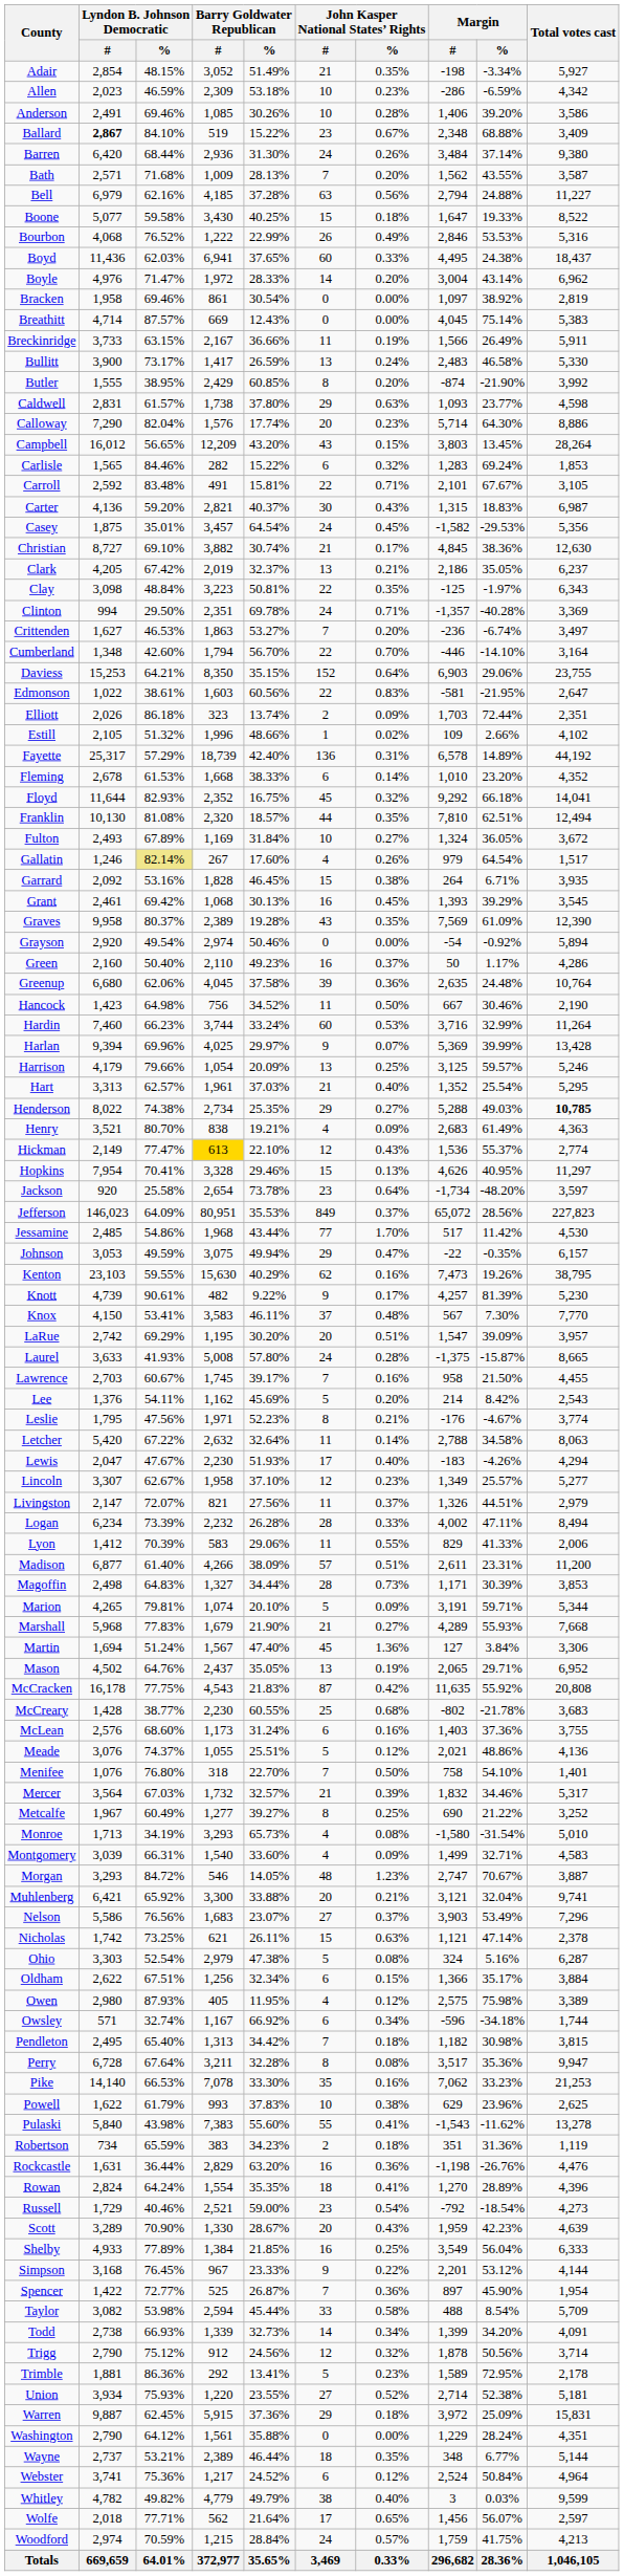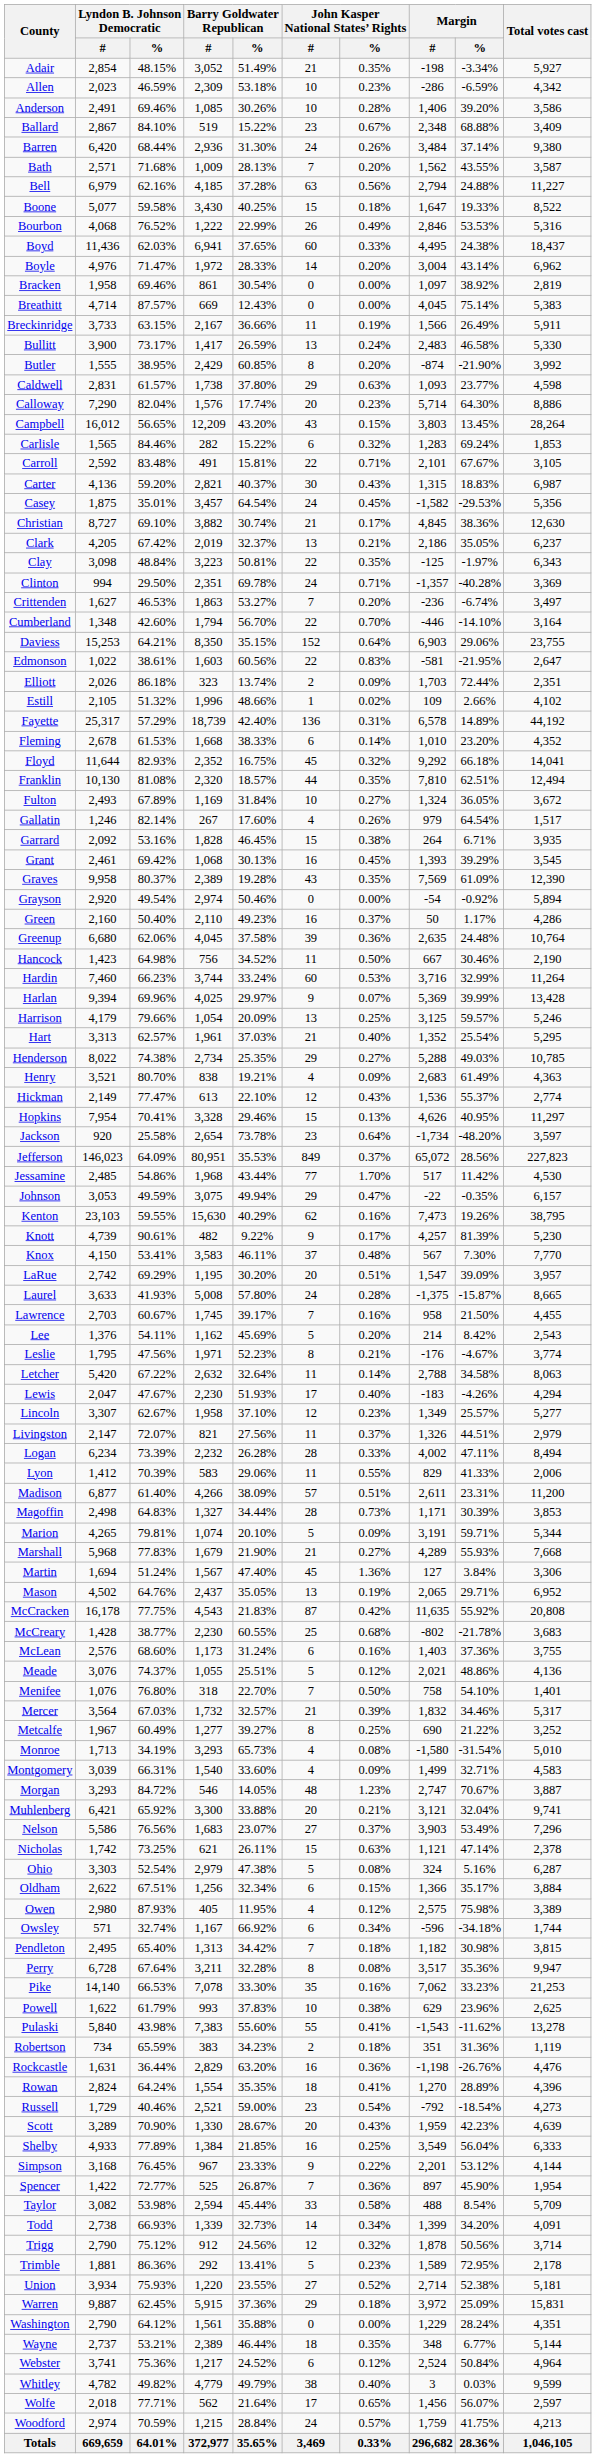Ballard | Lyndon B. Johnson Democratic / #: bold -> normal
Gallatin | Lyndon B. Johnson Democratic / %: khaki background -> no background
Henderson | Total votes cast: bold -> normal
Hickman | Barry Goldwater Republican / #: gold background -> no background
